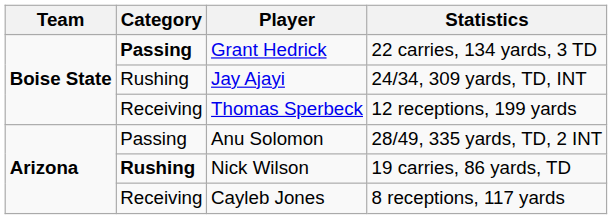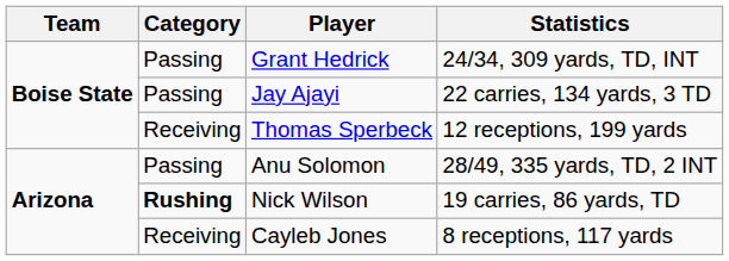Grant Hedrick | Category: bold -> normal
Grant Hedrick | Statistics: 22 carries, 134 yards, 3 TD -> 24/34, 309 yards, TD, INT
Jay Ajayi | Category: Rushing -> Passing
Jay Ajayi | Statistics: 24/34, 309 yards, TD, INT -> 22 carries, 134 yards, 3 TD
